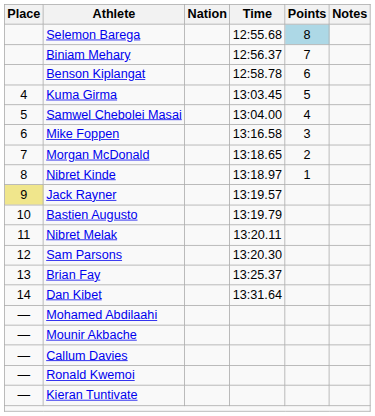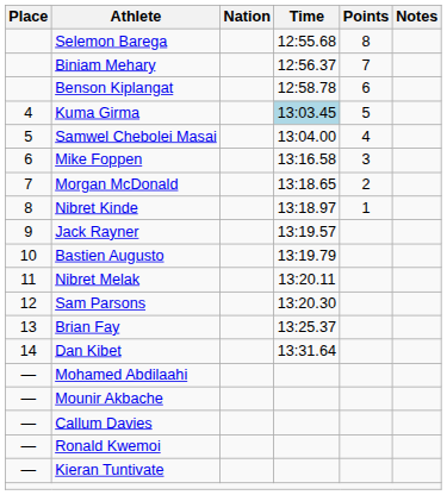Selemon Barega | Points: lightblue background -> no background
Kuma Girma | Time: no background -> lightblue background
Jack Rayner | Place: khaki background -> no background
